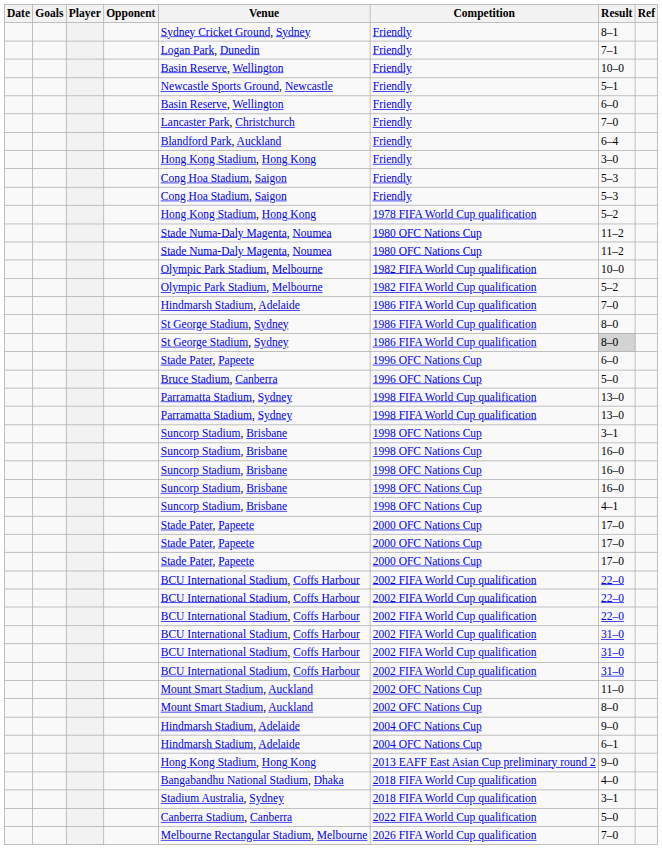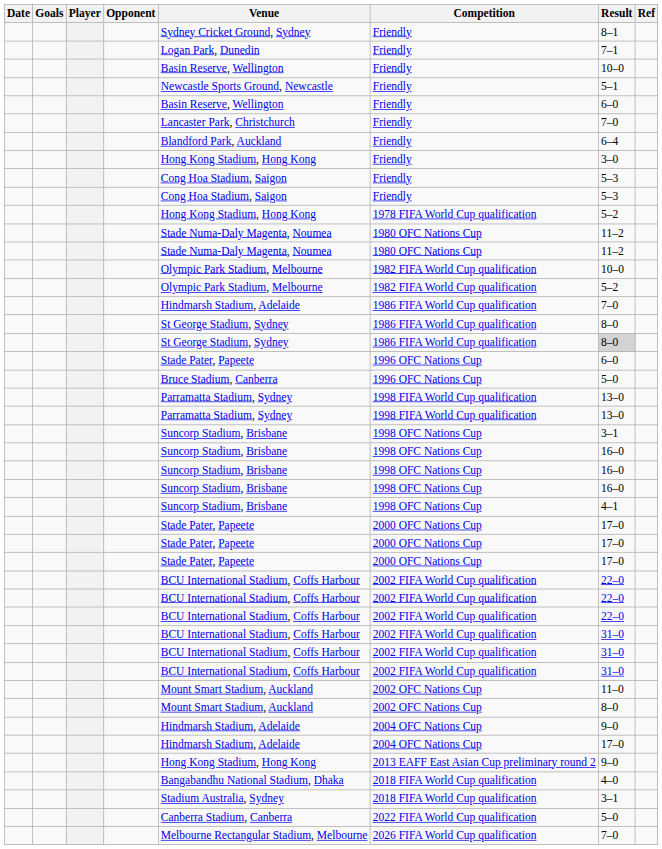row 41 | Result: 6–1 -> 17–0
